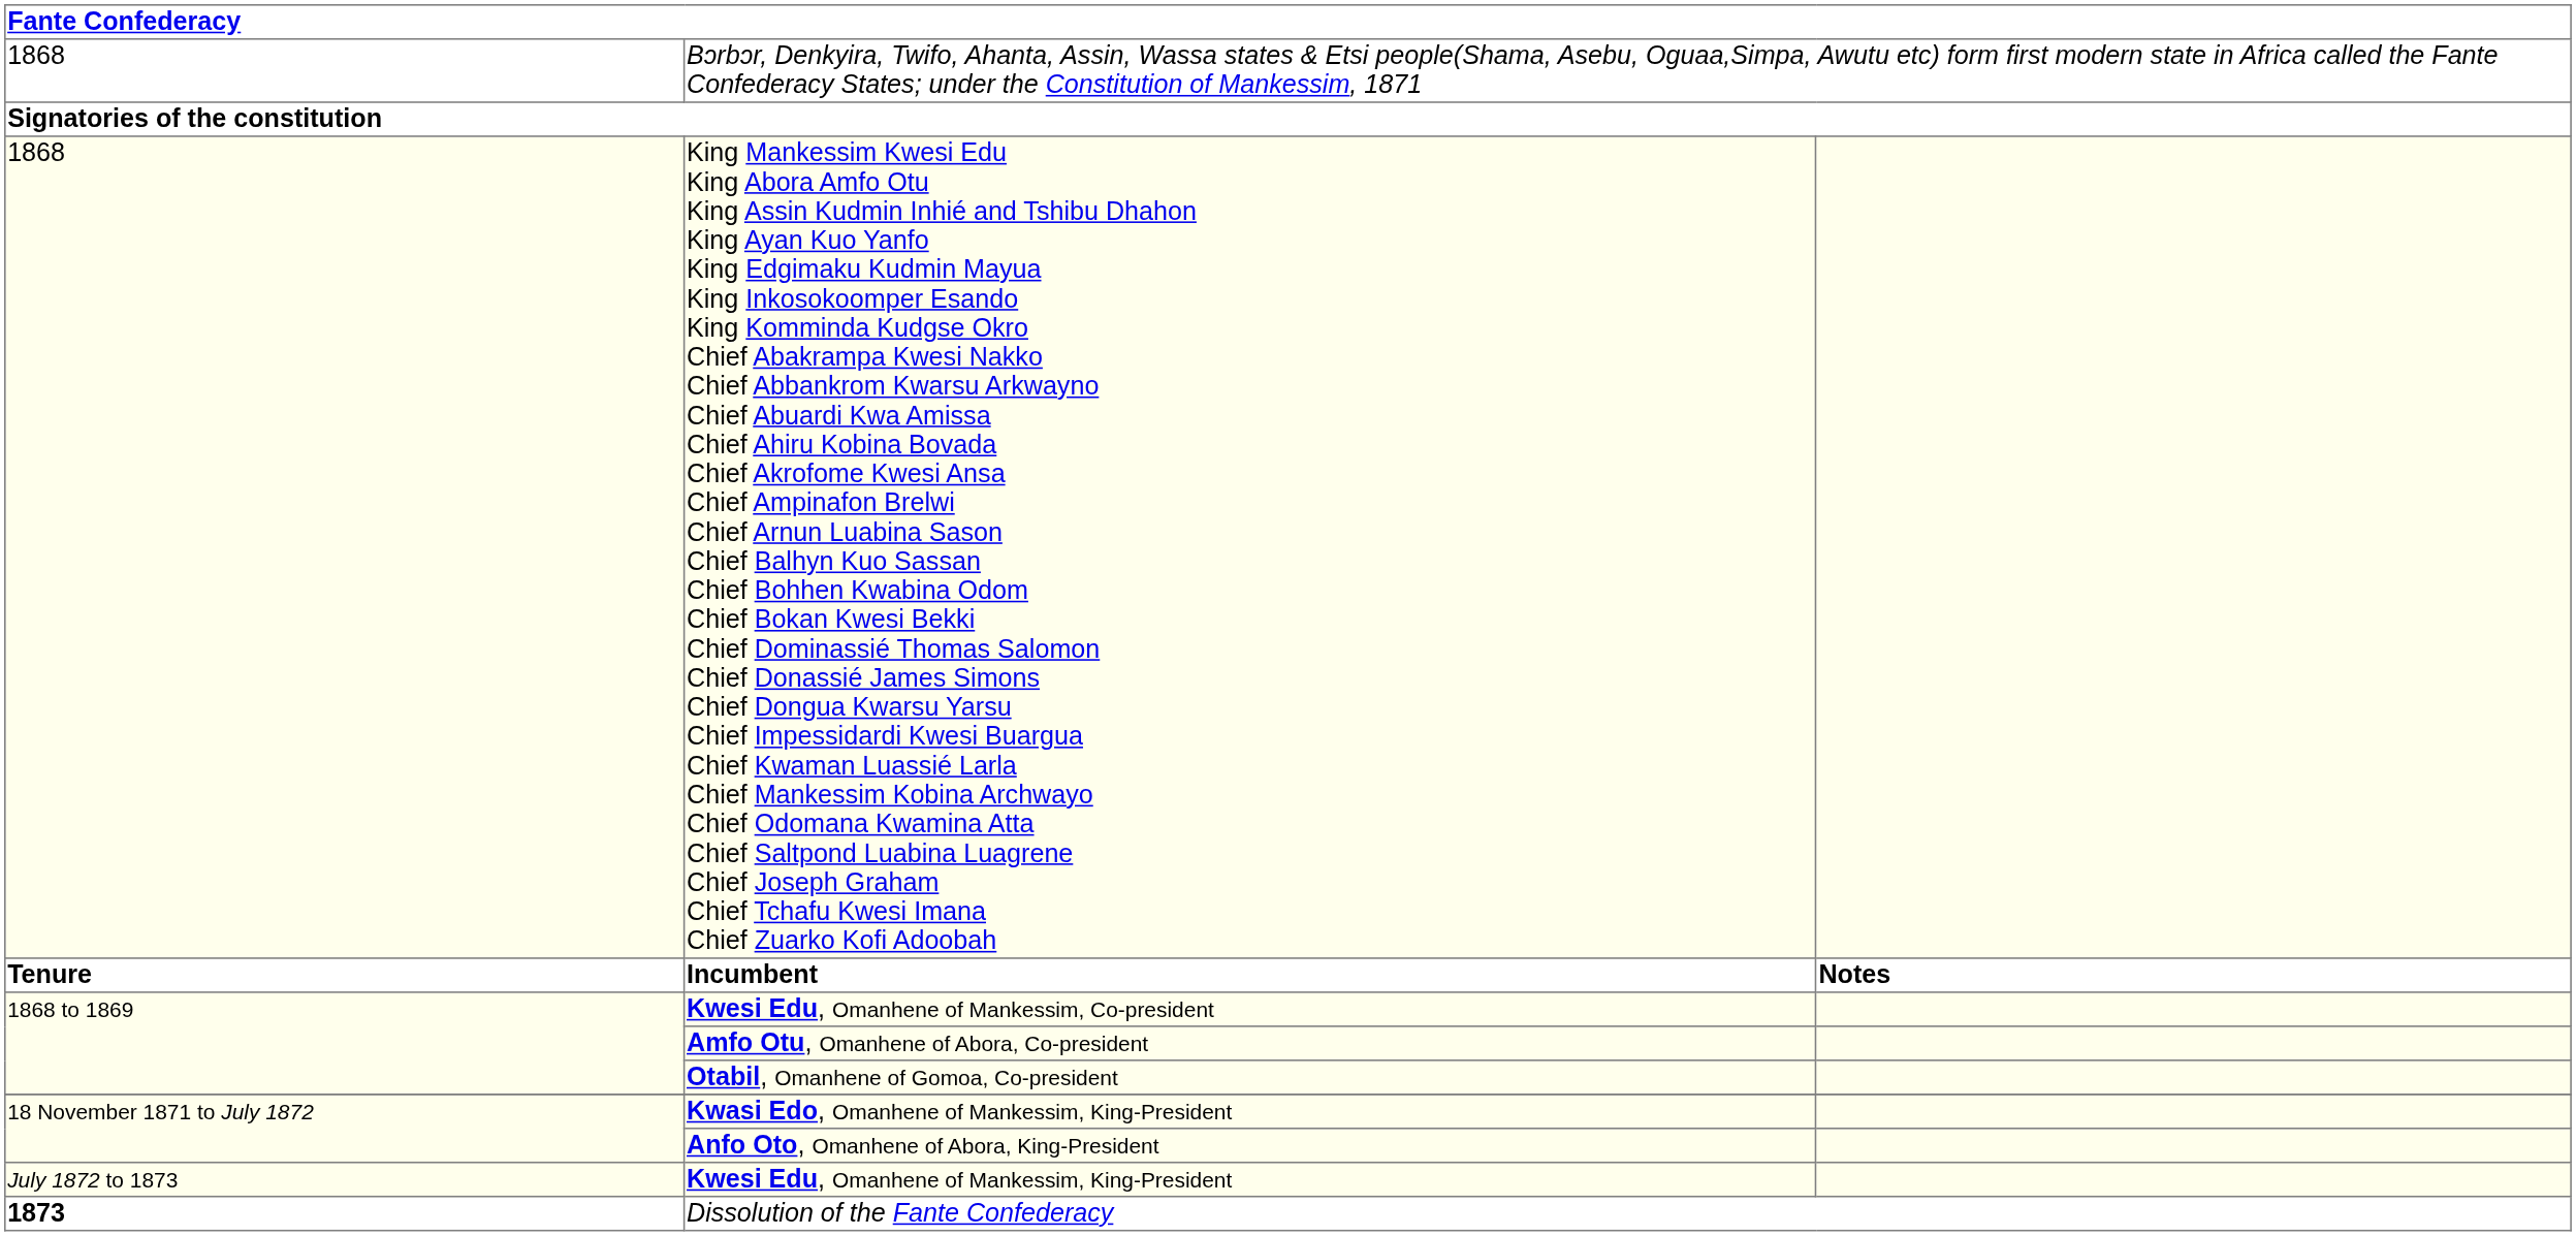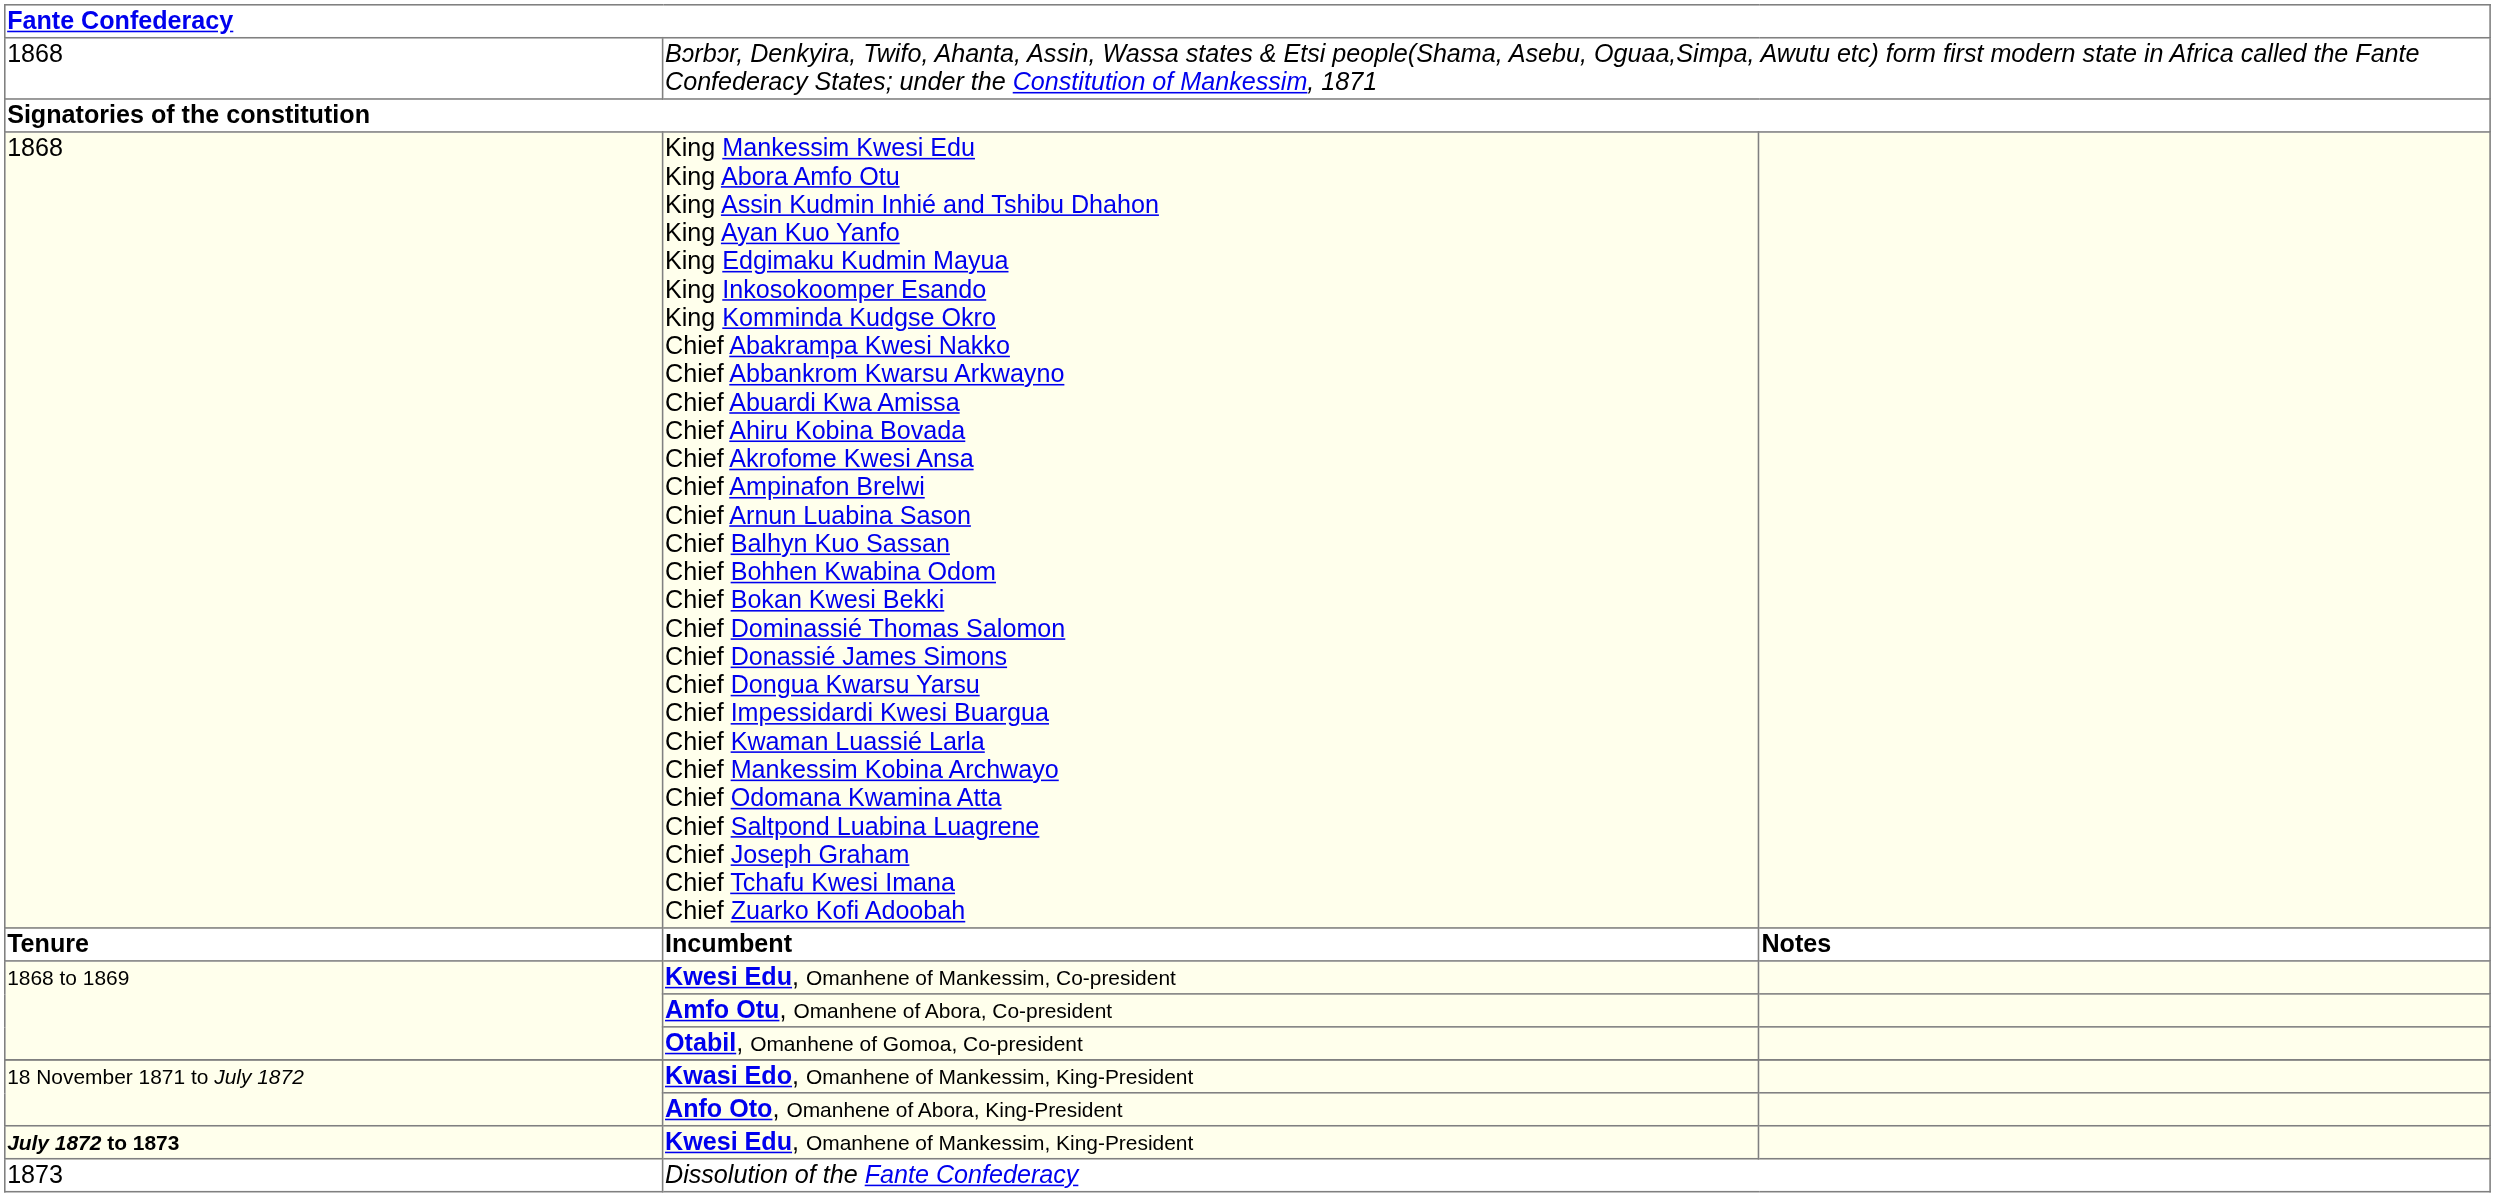Kwesi Edu, Omanhene of Mankessim, King-President | column 1: normal -> bold
Dissolution of the Fante Confederacy | column 1: bold -> normal
